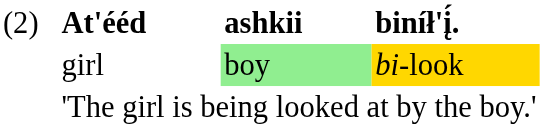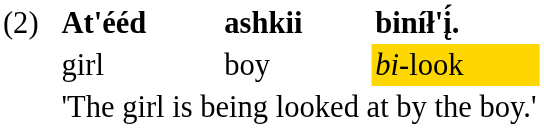girl | column 3: lightgreen background -> no background
